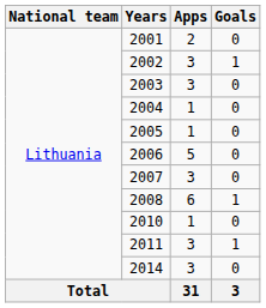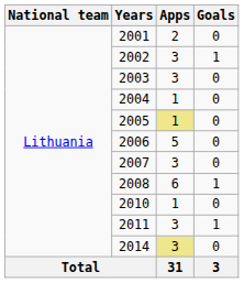2005 | Apps: no background -> khaki background
2014 | Apps: no background -> khaki background
